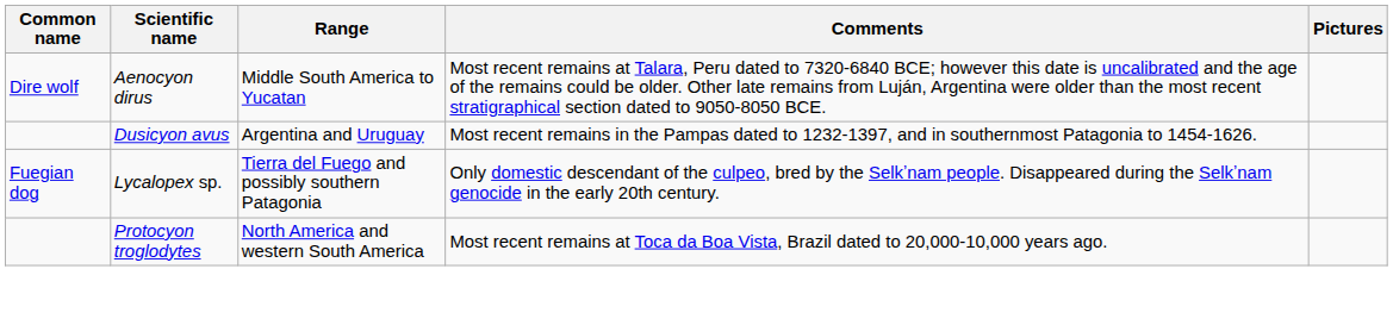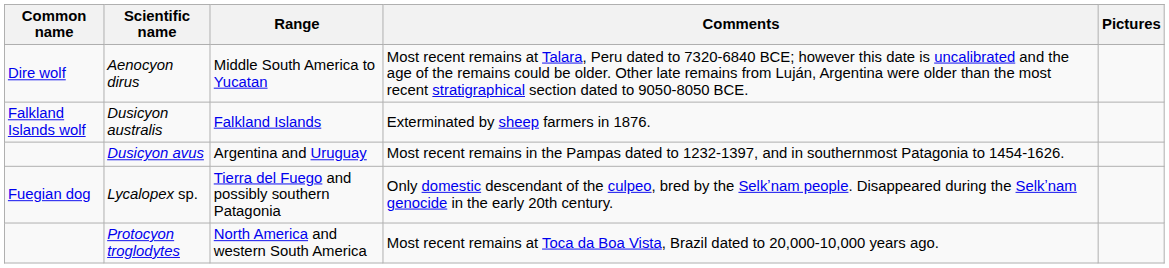+ row: Falkland Islands wolf | Dusicyon australis | Falkland Islands | Exterminated by sheep farmers in 1876.
